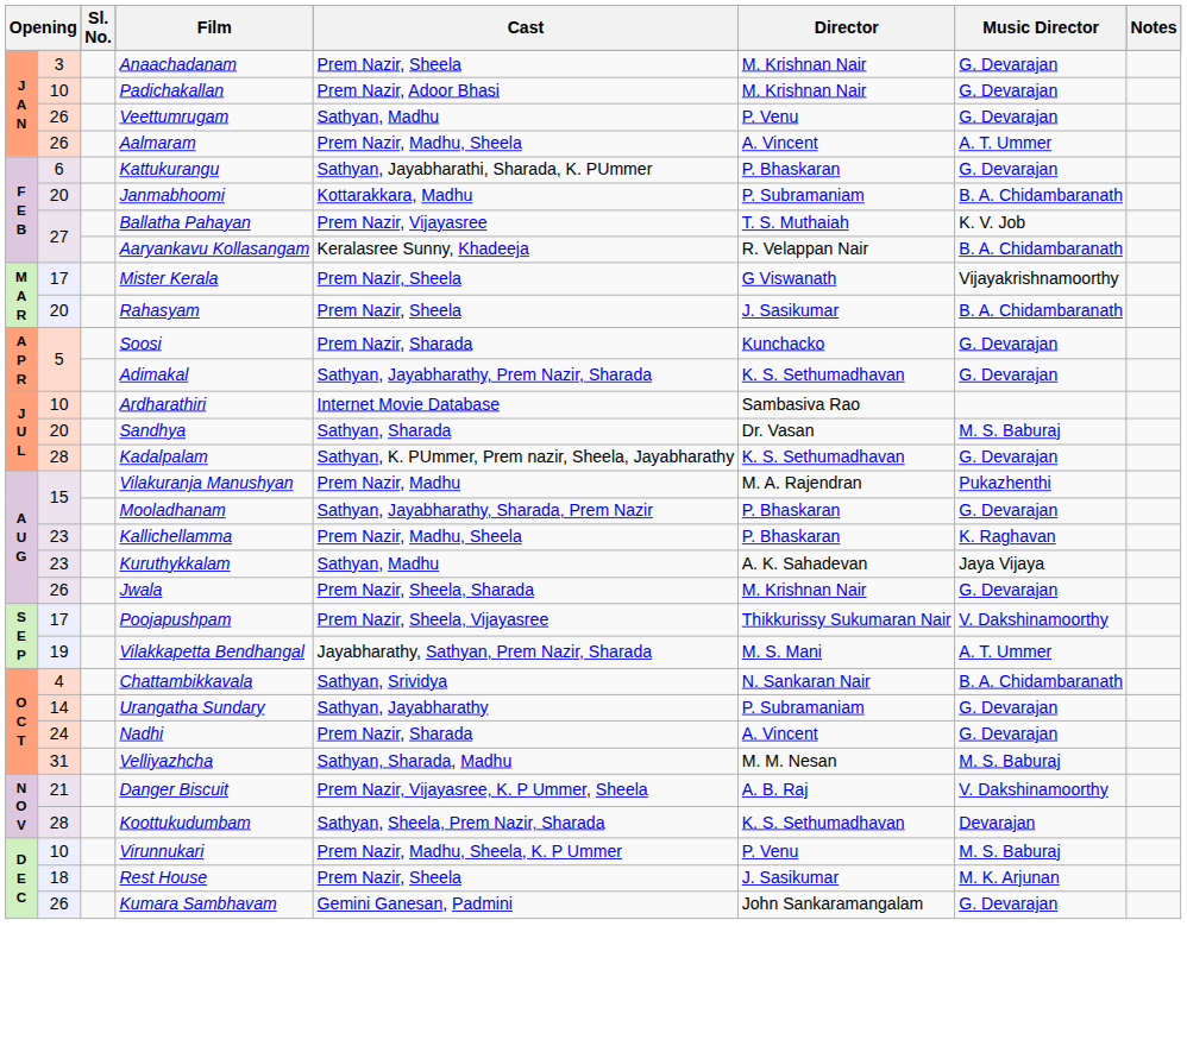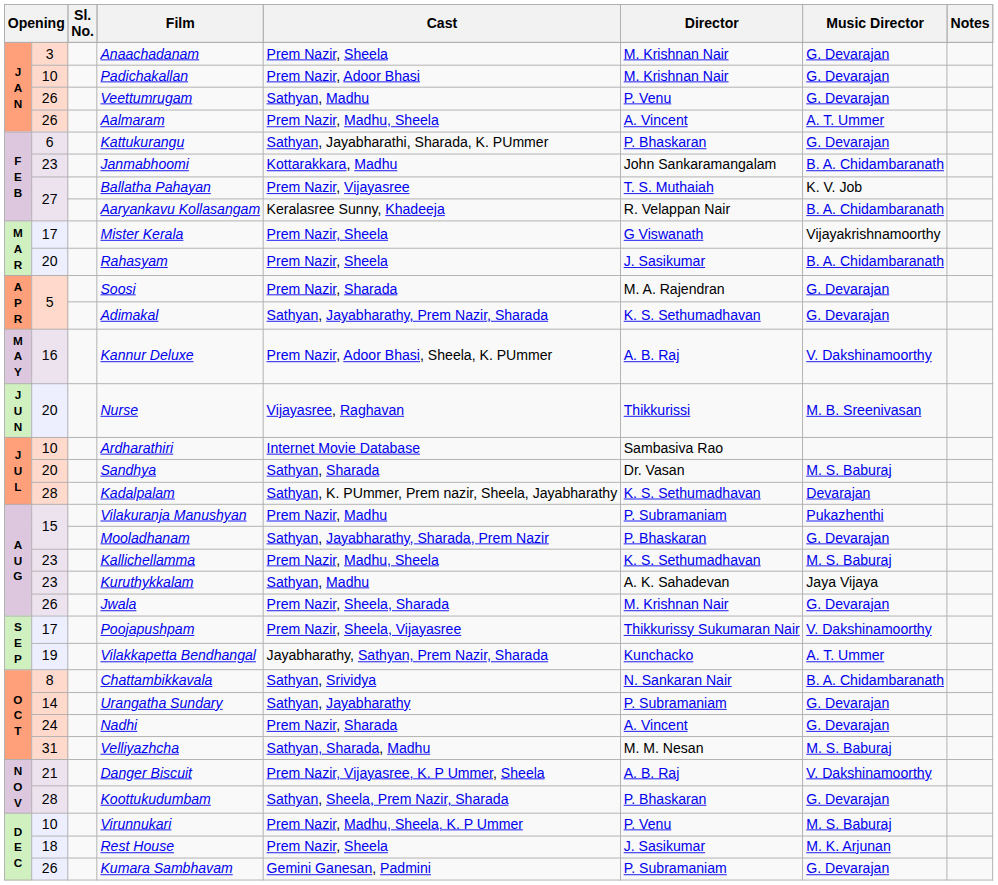Janmabhoomi | column 2: 20 -> 23
Janmabhoomi | Director: P. Subramaniam -> John Sankaramangalam
Soosi | Director: Kunchacko -> M. A. Rajendran
+ row: M A Y | 16 | Kannur Deluxe | Prem Nazir, Adoor Bhasi, Sheela, K. PUmmer | A. B. Raj | V. Dakshinamoorthy
+ row: J U N | 20 | Nurse | Vijayasree, Raghavan | Thikkurissi | M. B. Sreenivasan
Kadalpalam | Music Director: G. Devarajan -> Devarajan
Vilakuranja Manushyan | Director: M. A. Rajendran -> P. Subramaniam
Kallichellamma | Director: P. Bhaskaran -> K. S. Sethumadhavan
Kallichellamma | Music Director: K. Raghavan -> M. S. Baburaj
Vilakkapetta Bendhangal | Director: M. S. Mani -> Kunchacko
Chattambikkavala | column 2: 4 -> 8
Koottukudumbam | Director: K. S. Sethumadhavan -> P. Bhaskaran
Koottukudumbam | Music Director: Devarajan -> G. Devarajan
Kumara Sambhavam | Director: John Sankaramangalam -> P. Subramaniam
